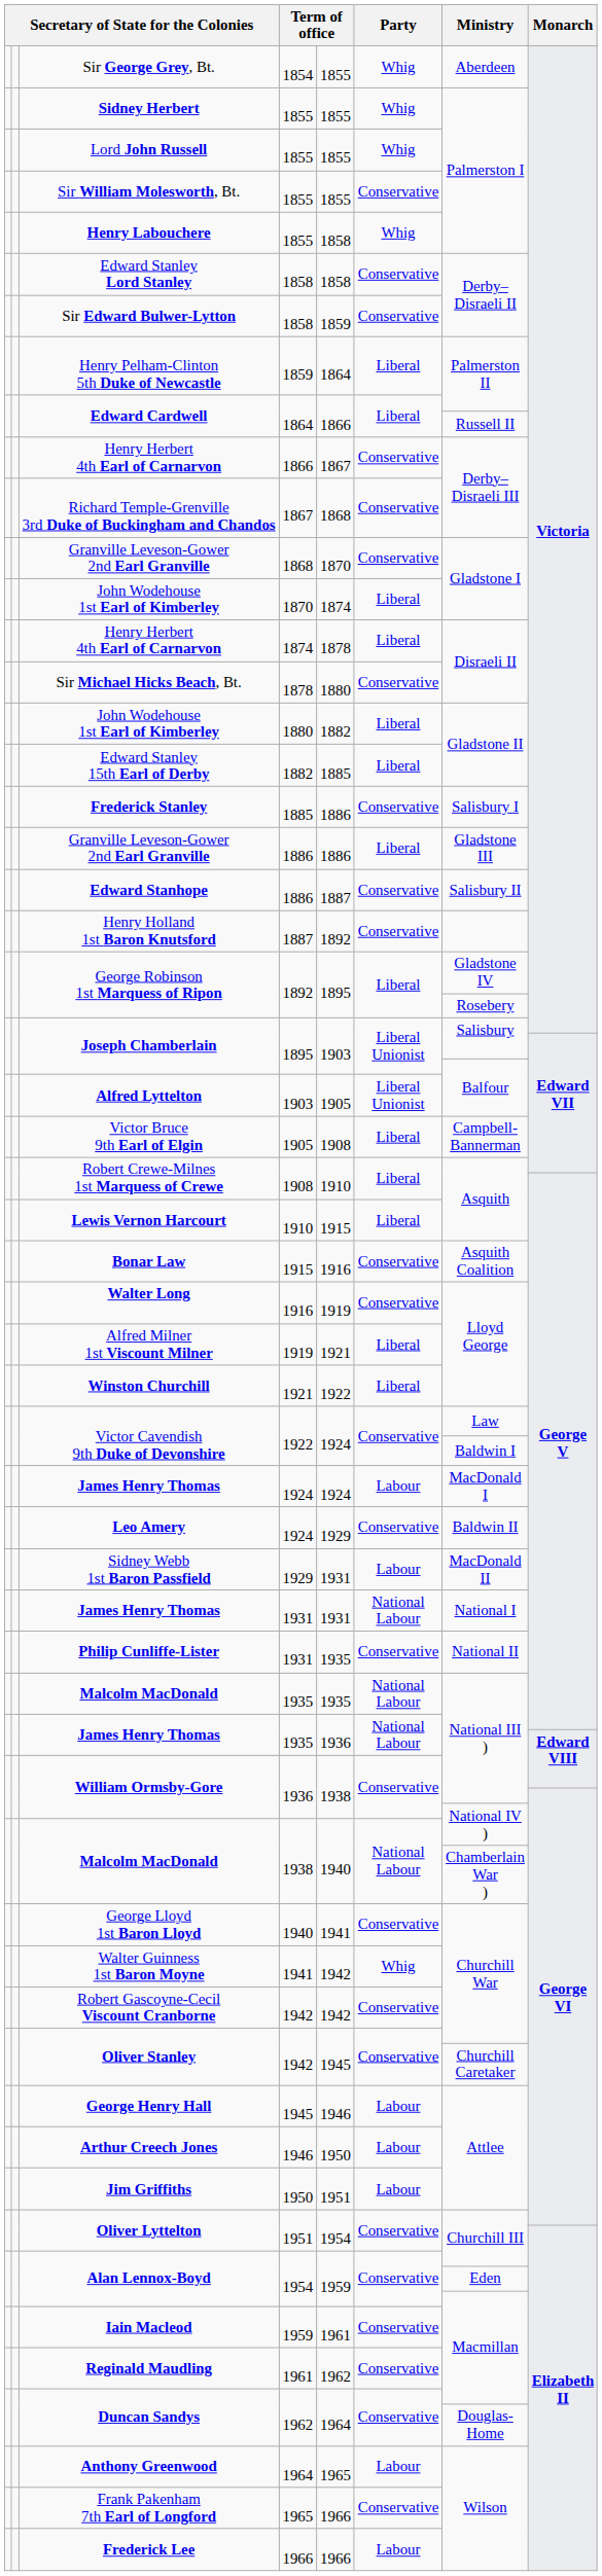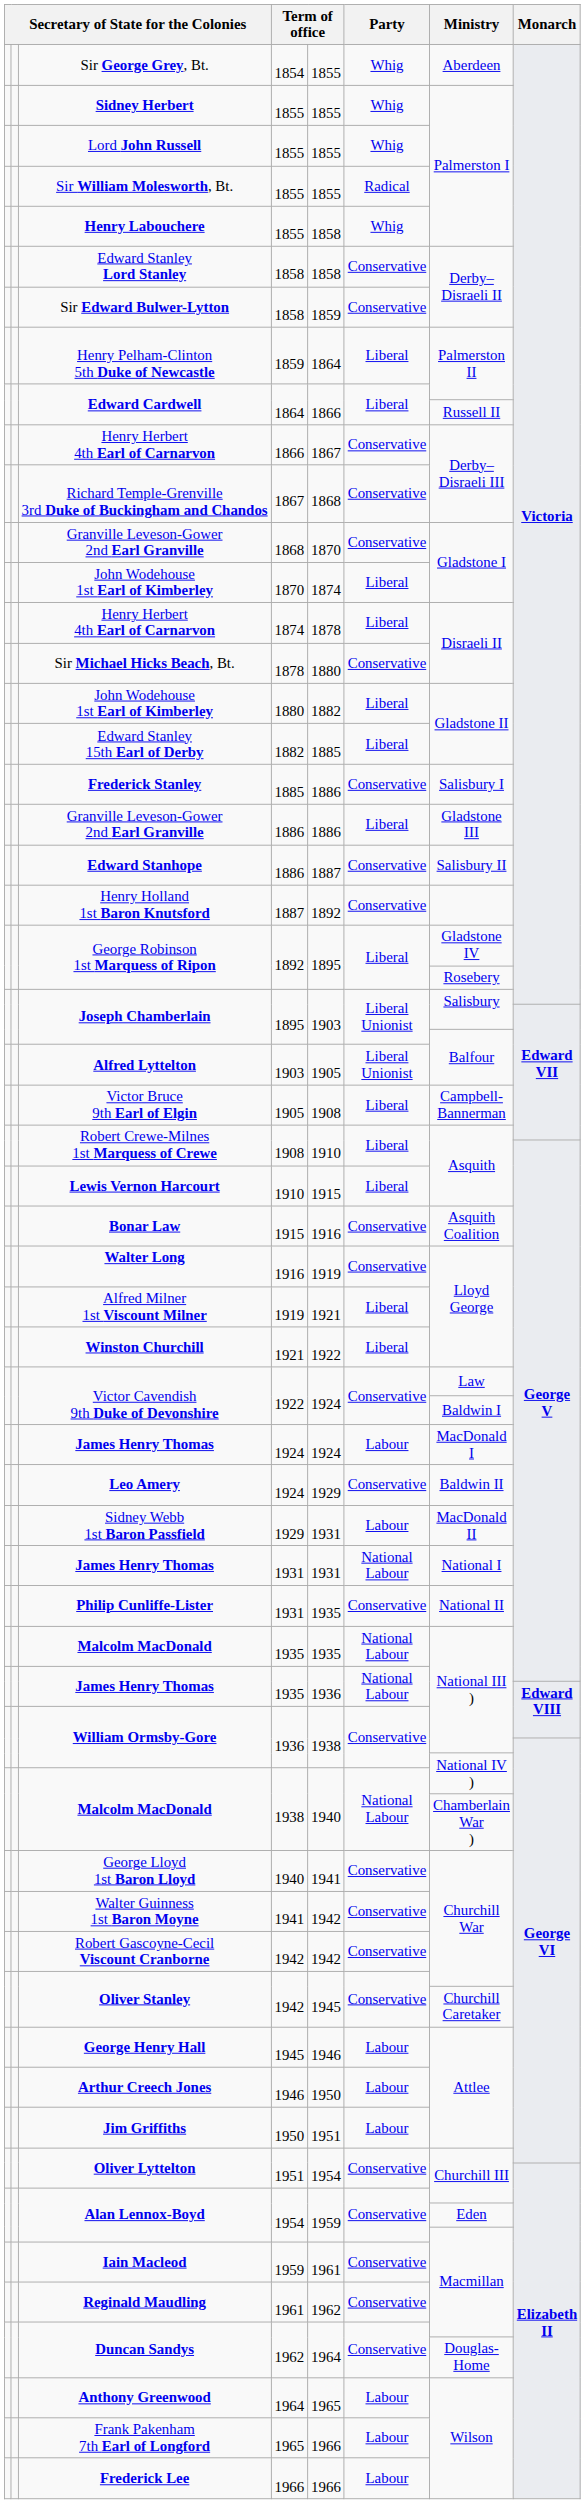Sir William Molesworth, Bt. | Party: Conservative -> Radical
Walter Guinness 1st Baron Moyne | Party: Whig -> Conservative
Frank Pakenham 7th Earl of Longford | Party: Conservative -> Labour
